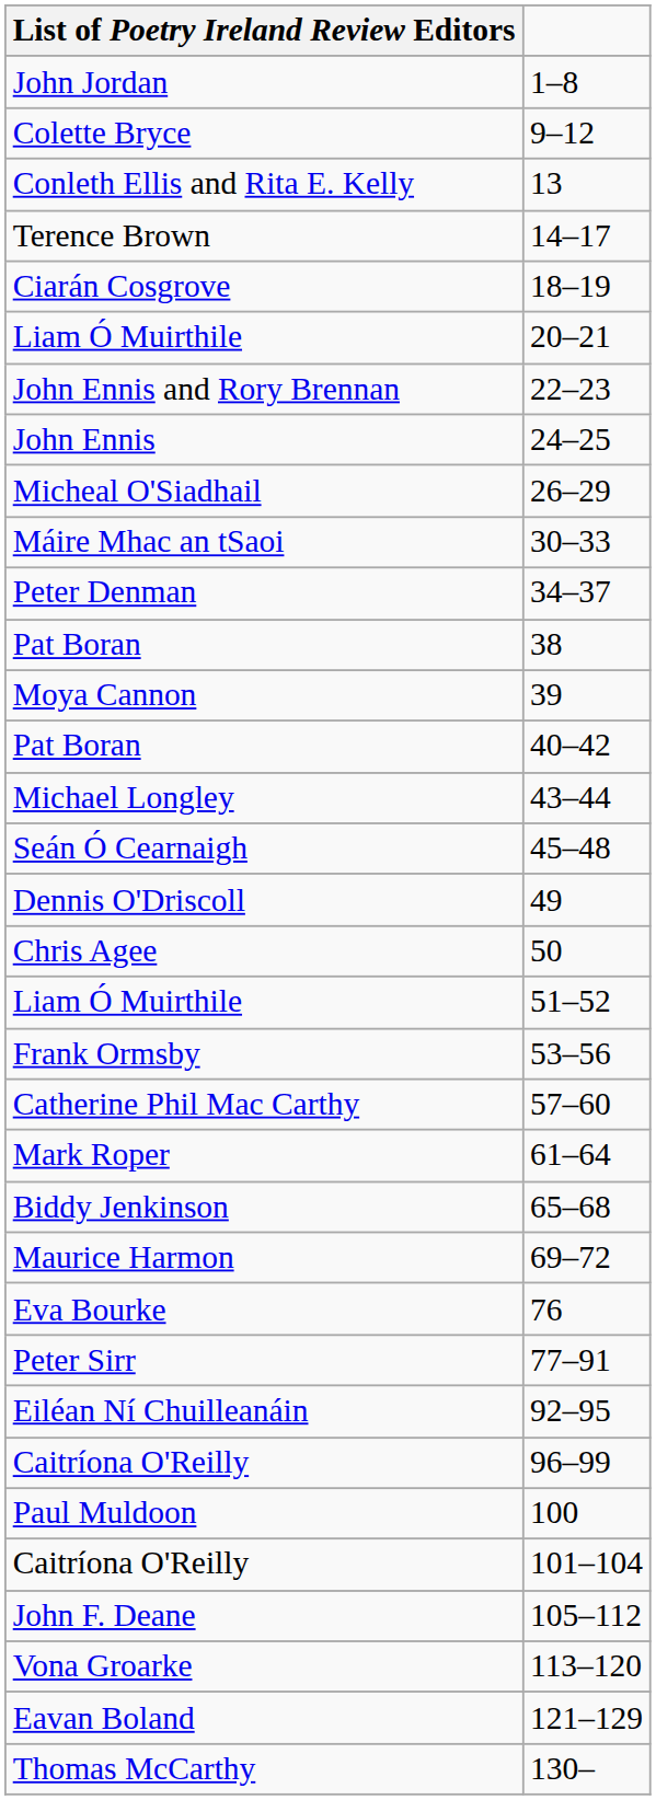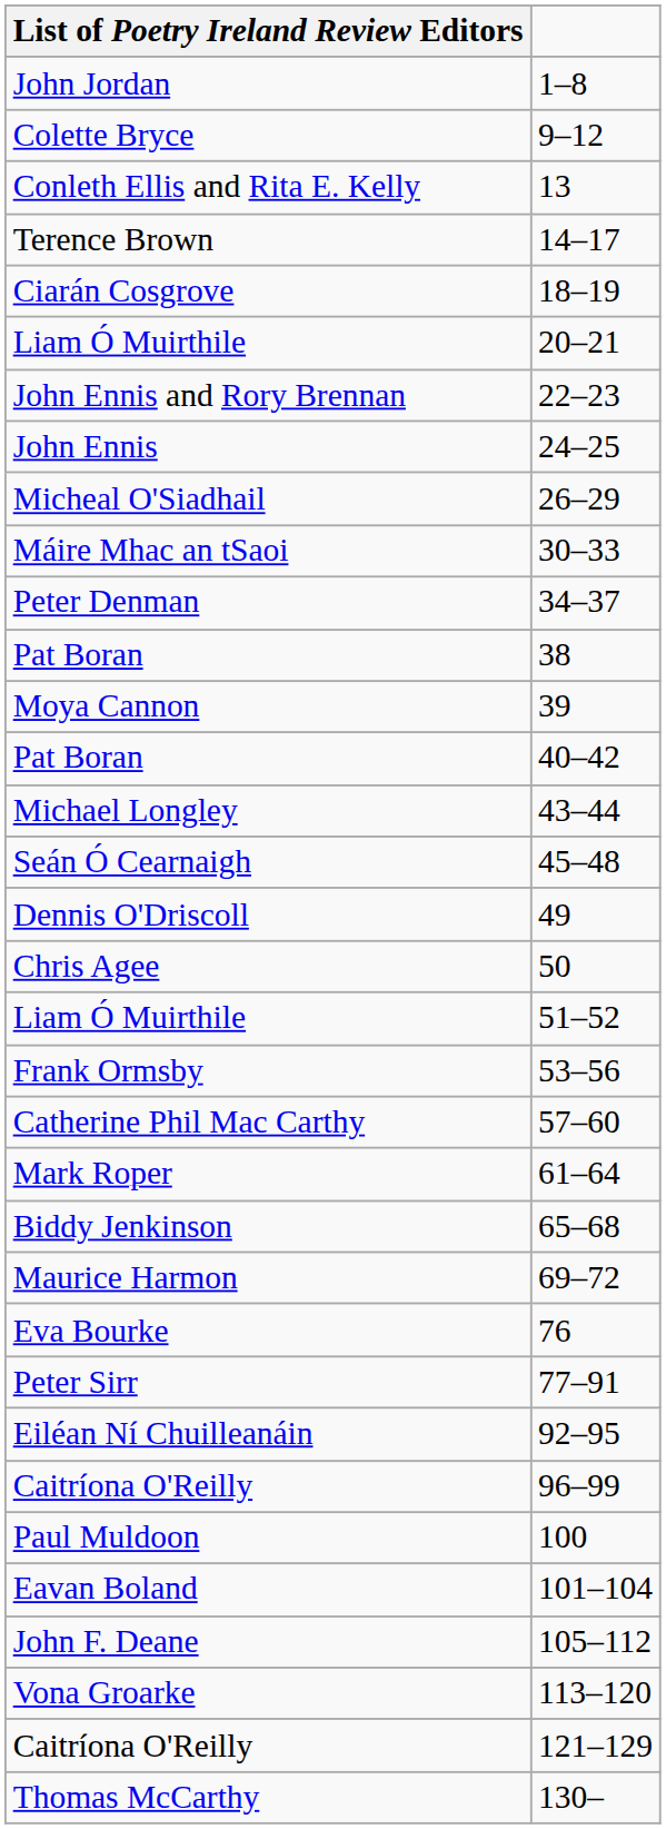row 31 | List of Poetry Ireland Review Editors: Caitríona O'Reilly -> Eavan Boland
row 34 | List of Poetry Ireland Review Editors: Eavan Boland -> Caitríona O'Reilly
